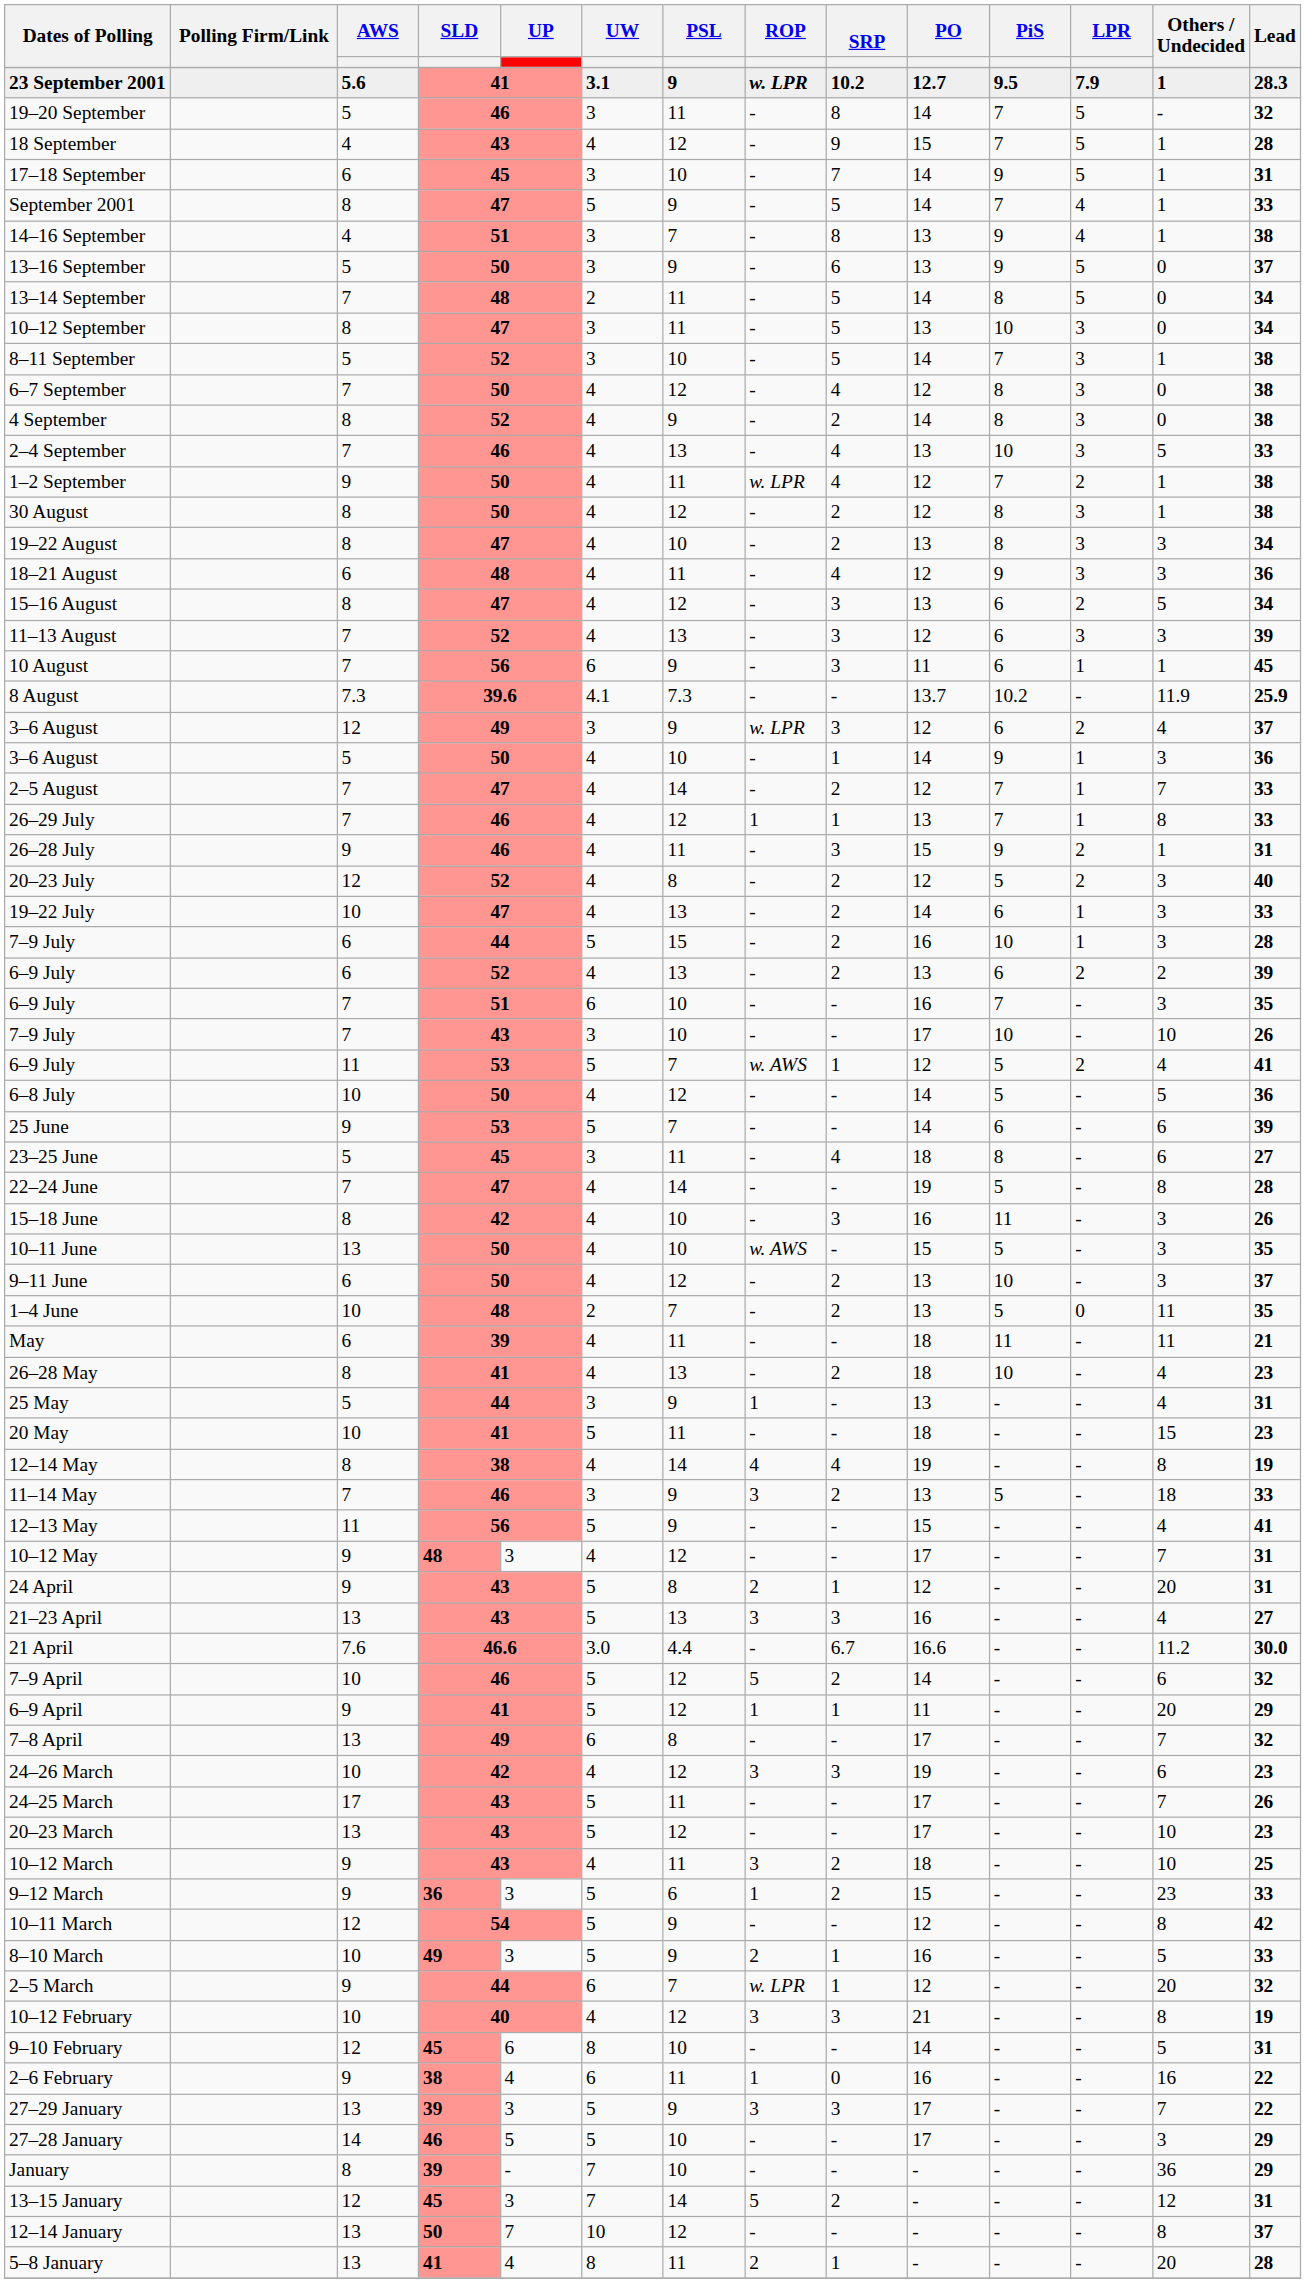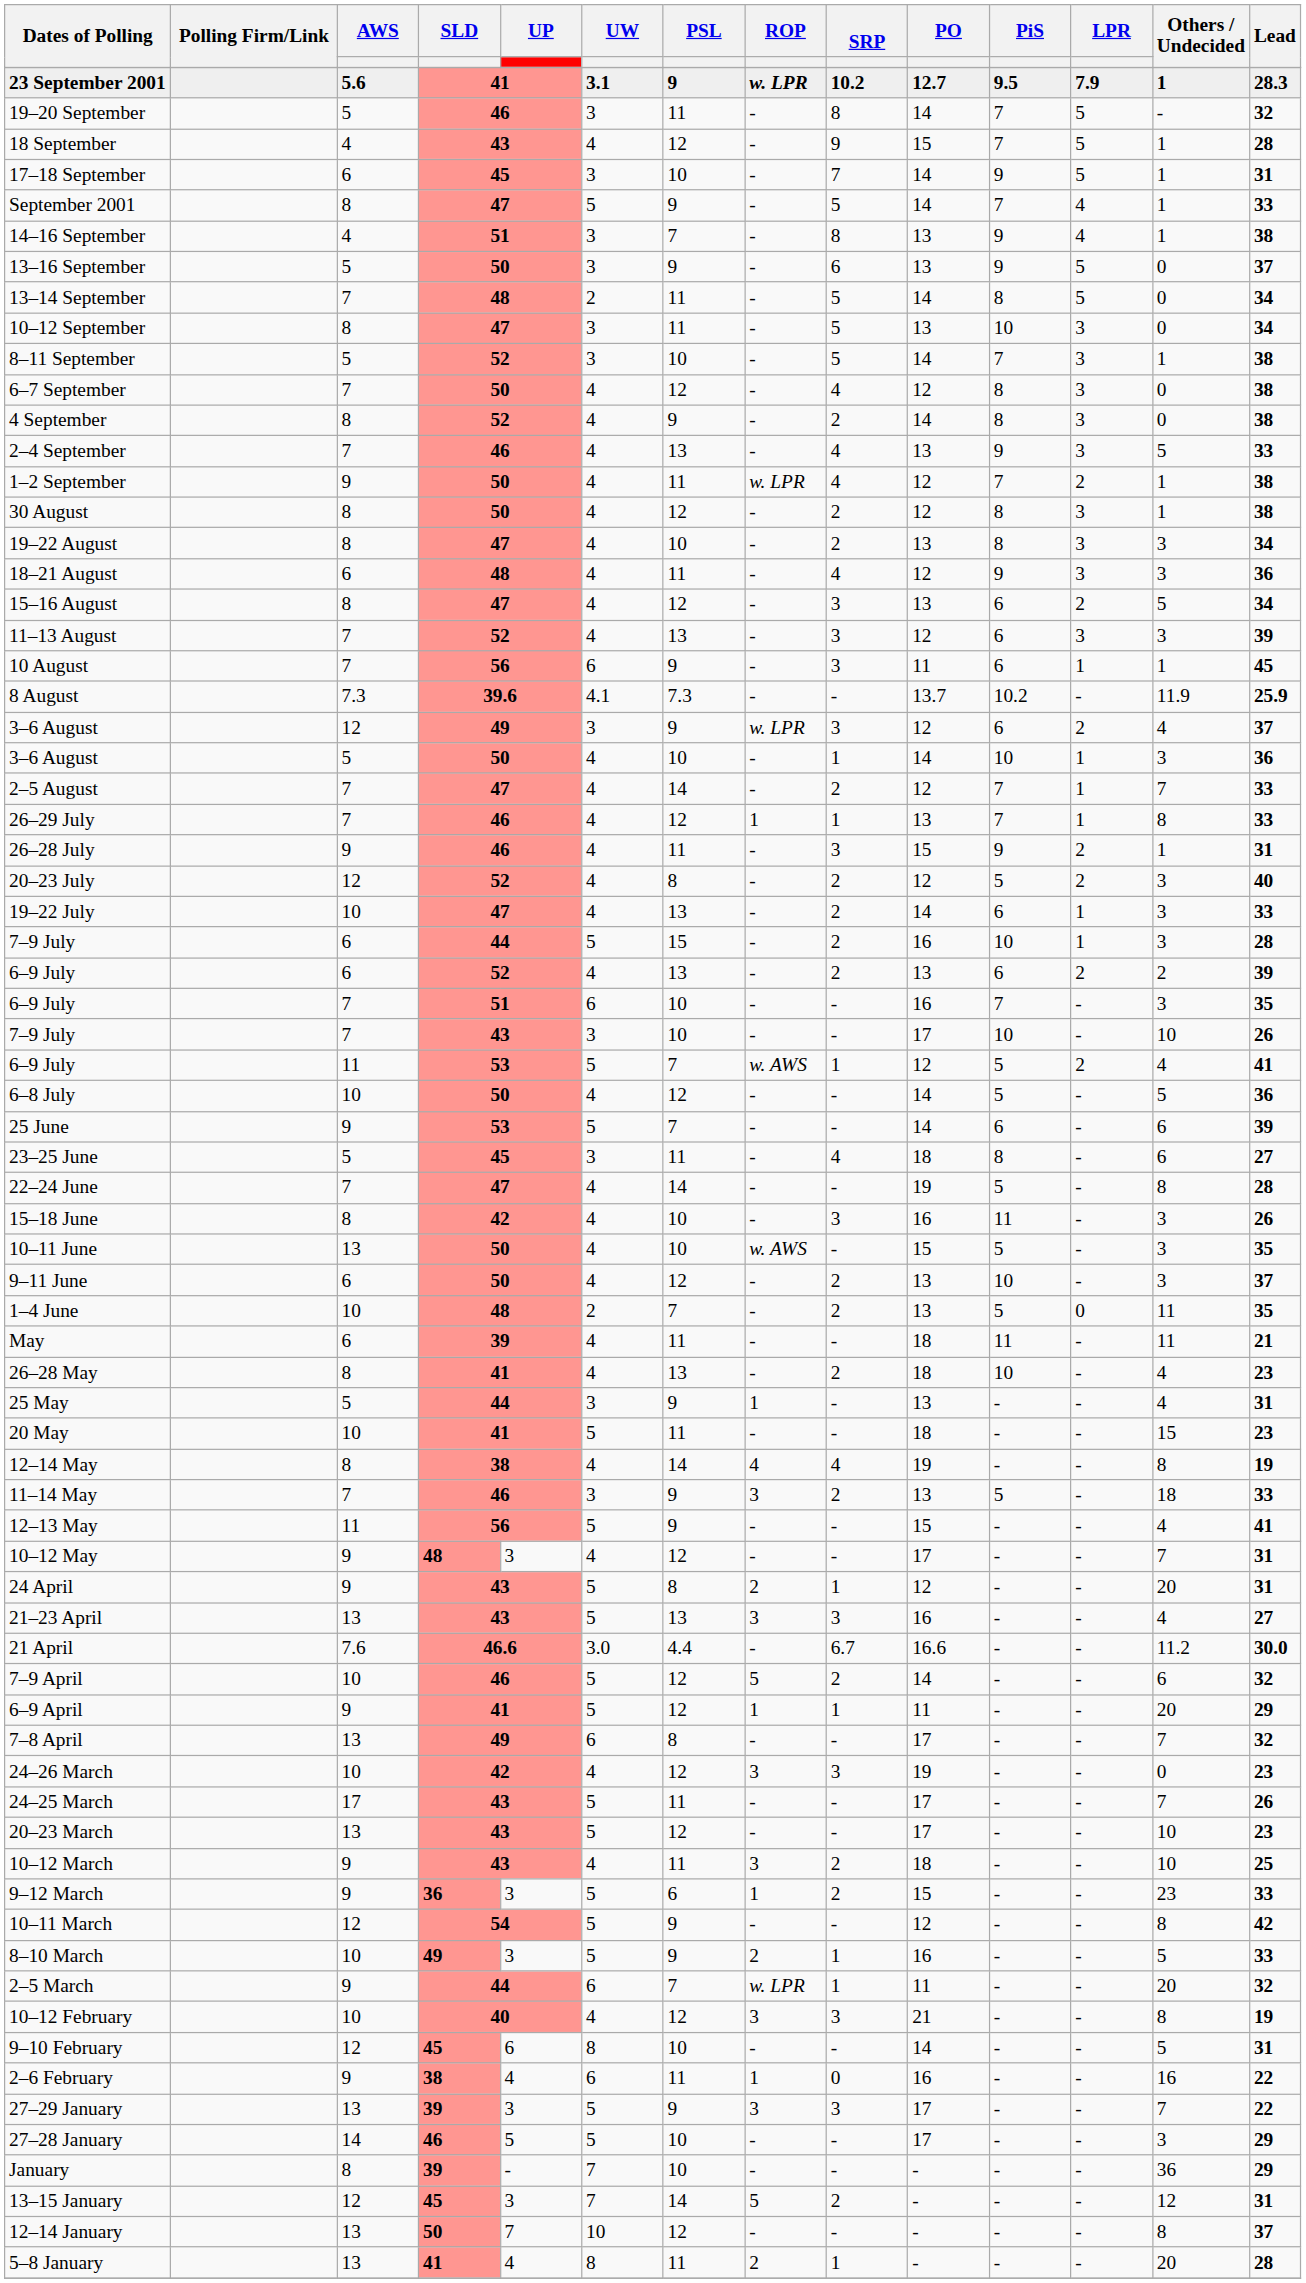2–4 September | PiS: 10 -> 9
3–6 August / 50 | PiS: 9 -> 10
24–26 March | Others / Undecided: 6 -> 0
2–5 March | PO: 12 -> 11
